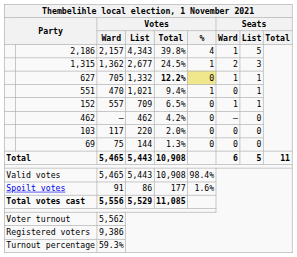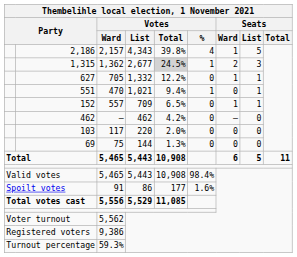1,315 | Votes / Total: no background -> lightgrey background
627 | Votes / Total: bold -> normal
627 | Votes / %: khaki background -> no background
